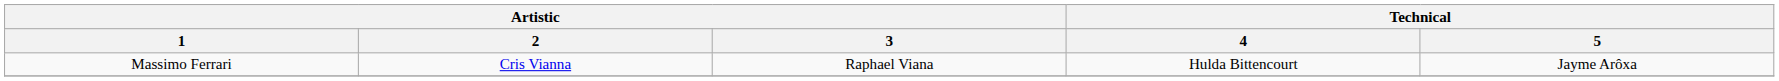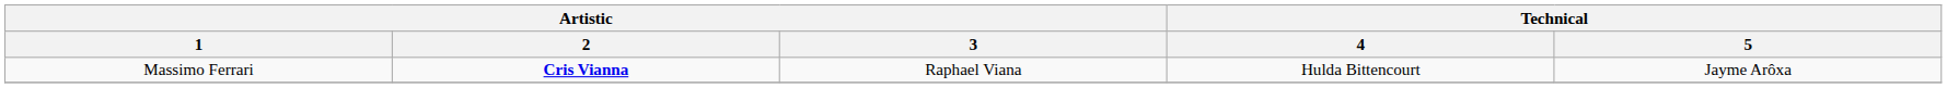Massimo Ferrari | Artistic / 2: normal -> bold
